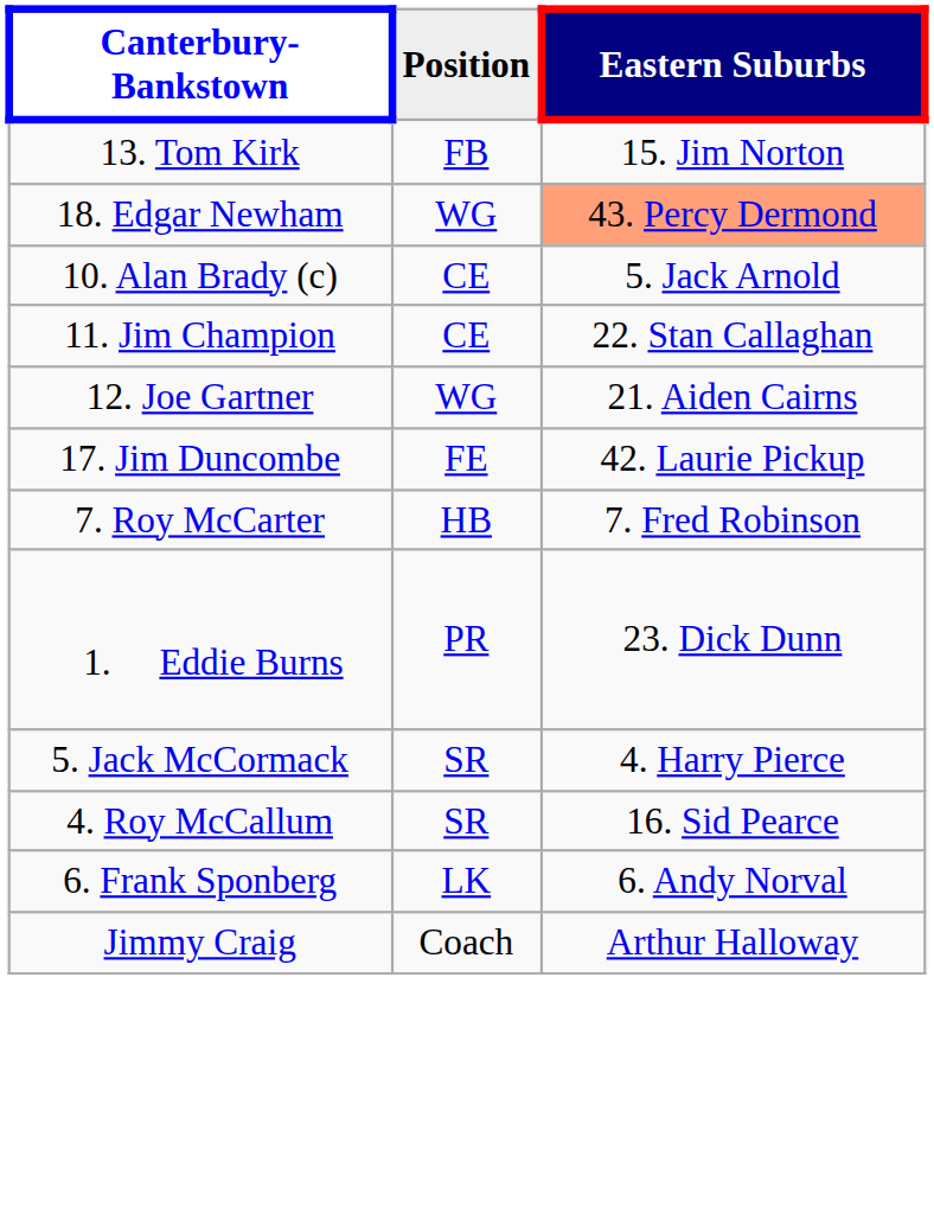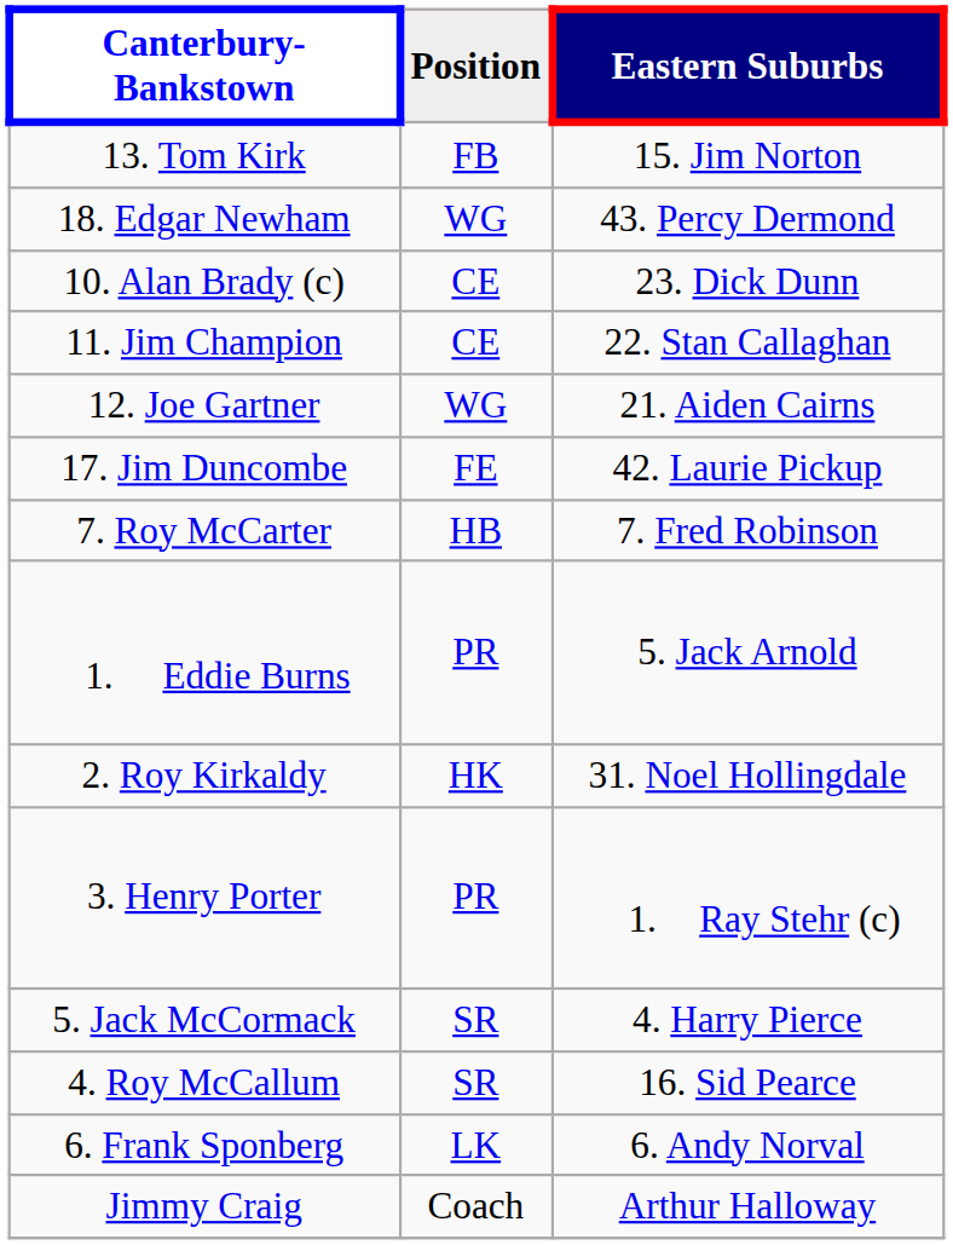18. Edgar Newham | Eastern Suburbs: lightsalmon background -> no background
10. Alan Brady (c) | Eastern Suburbs: 5. Jack Arnold -> 23. Dick Dunn
Eddie Burns | Eastern Suburbs: 23. Dick Dunn -> 5. Jack Arnold
+ row: 2. Roy Kirkaldy | HK | 31. Noel Hollingdale
+ row: 3. Henry Porter | PR | Ray Stehr (c)
